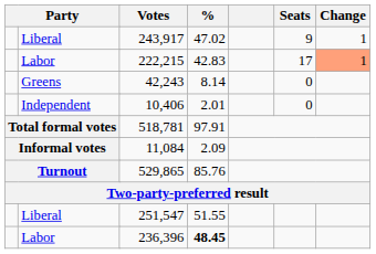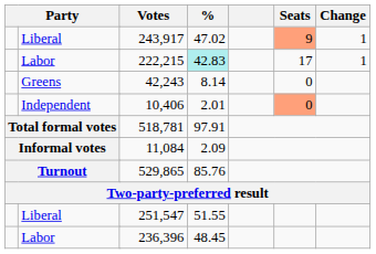243,917 | Seats: no background -> lightsalmon background
222,215 | %: no background -> paleturquoise background
222,215 | Change: lightsalmon background -> no background
10,406 | Seats: no background -> lightsalmon background
236,396 | %: bold -> normal
